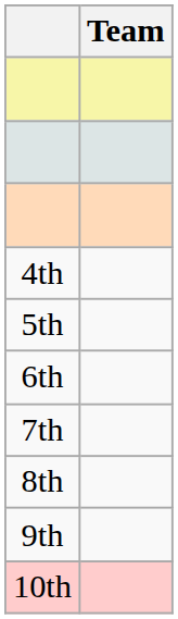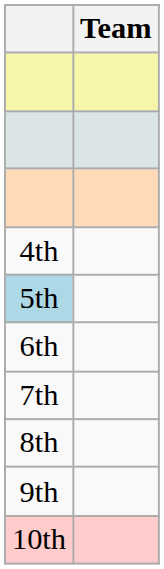row 6 | column 1: no background -> lightblue background
